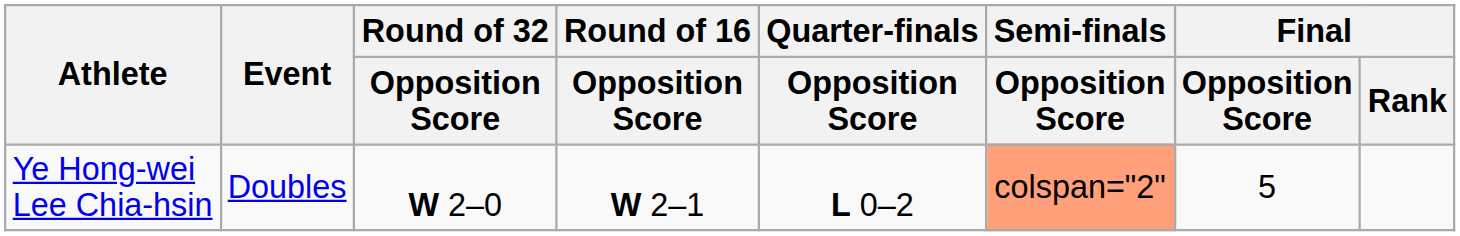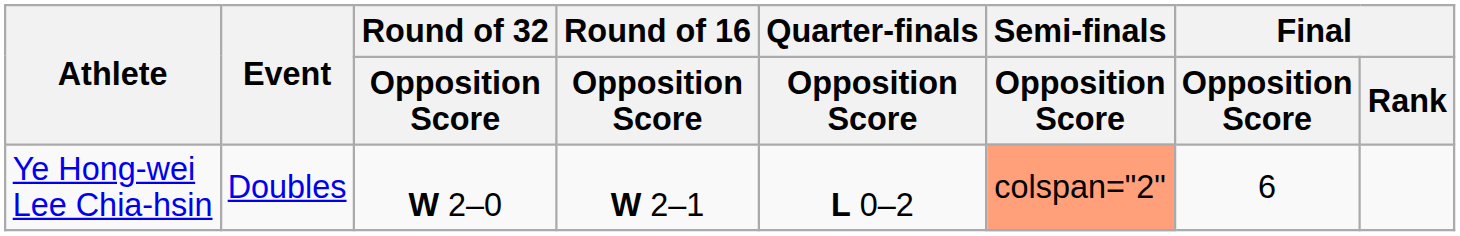Ye Hong-wei Lee Chia-hsin | Final / Opposition Score: 5 -> 6
